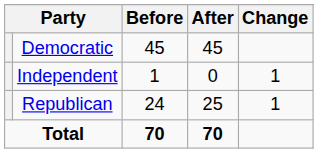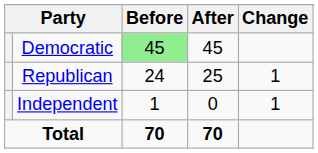Democratic | Before: no background -> lightgreen background
rows swapped: Republican <-> Independent
